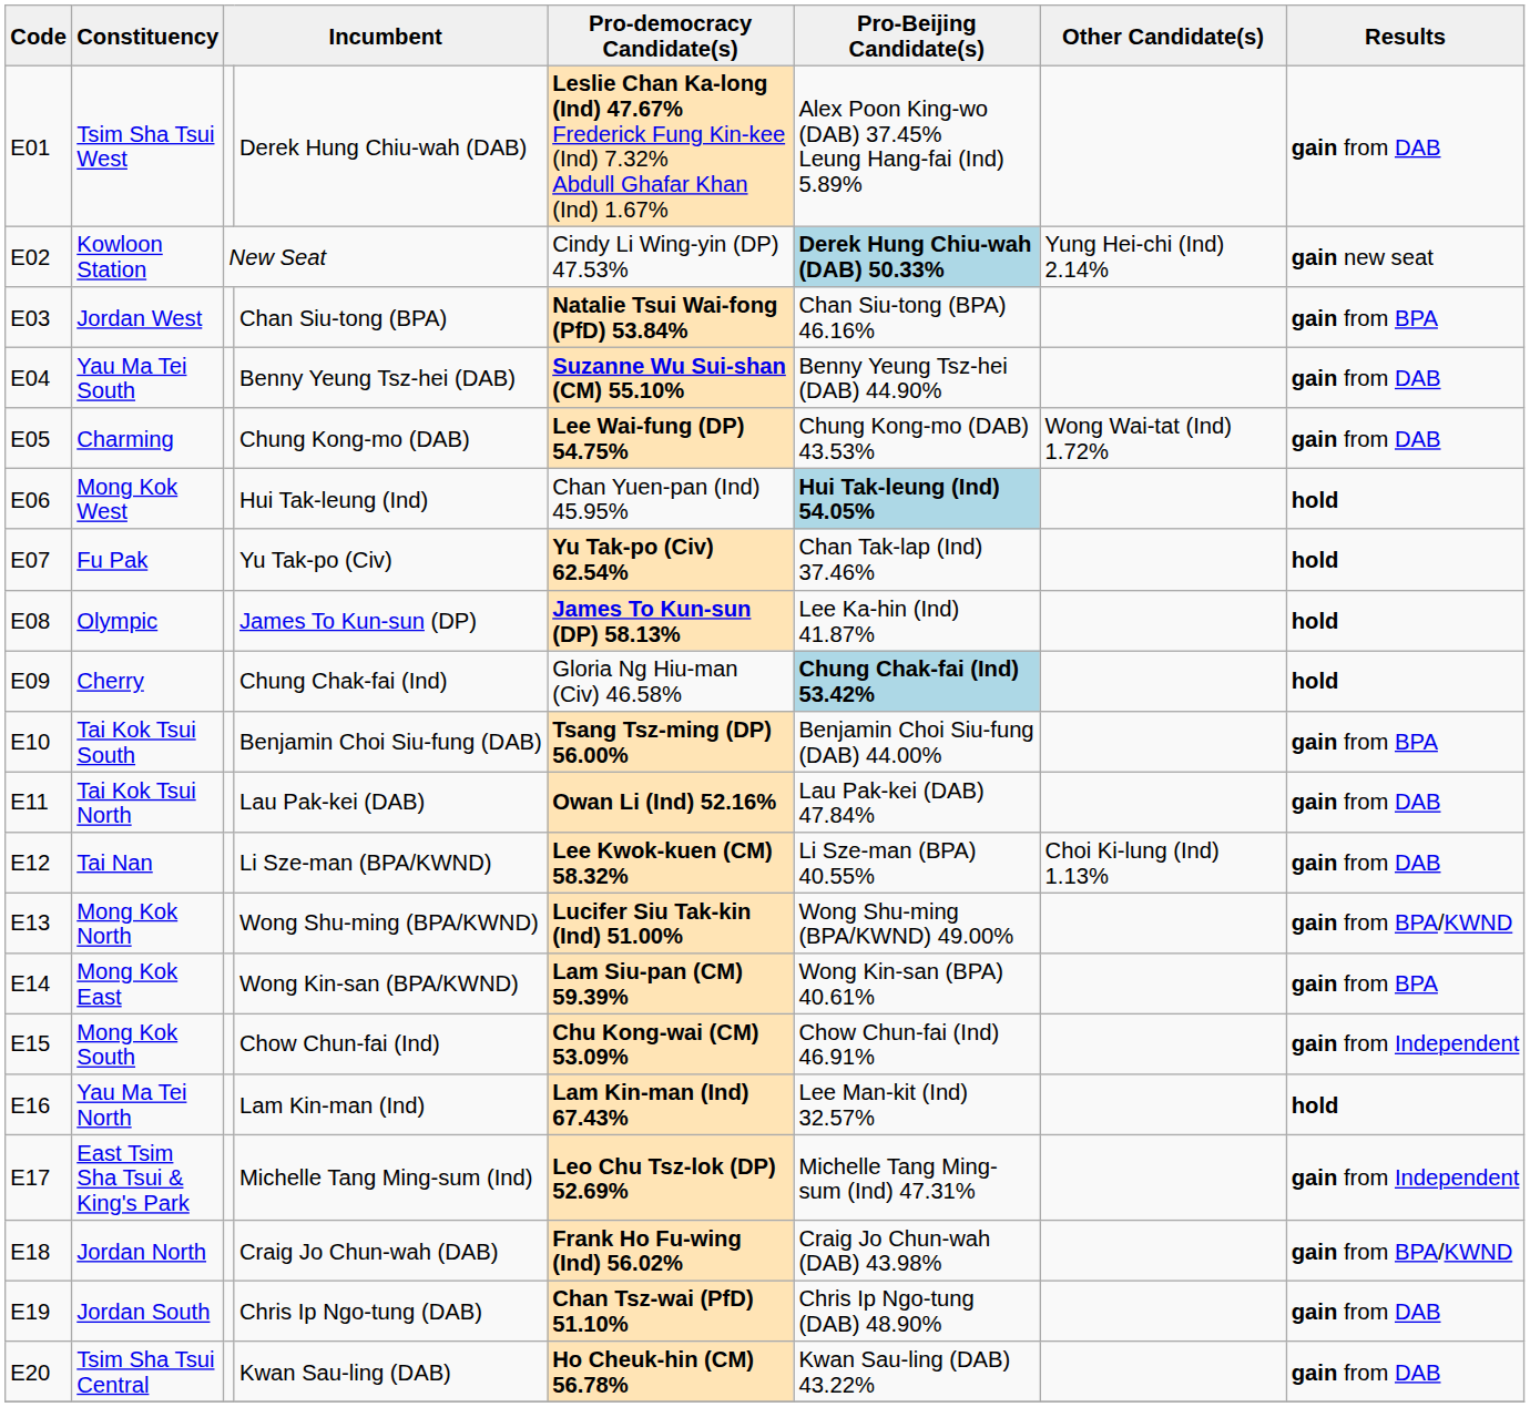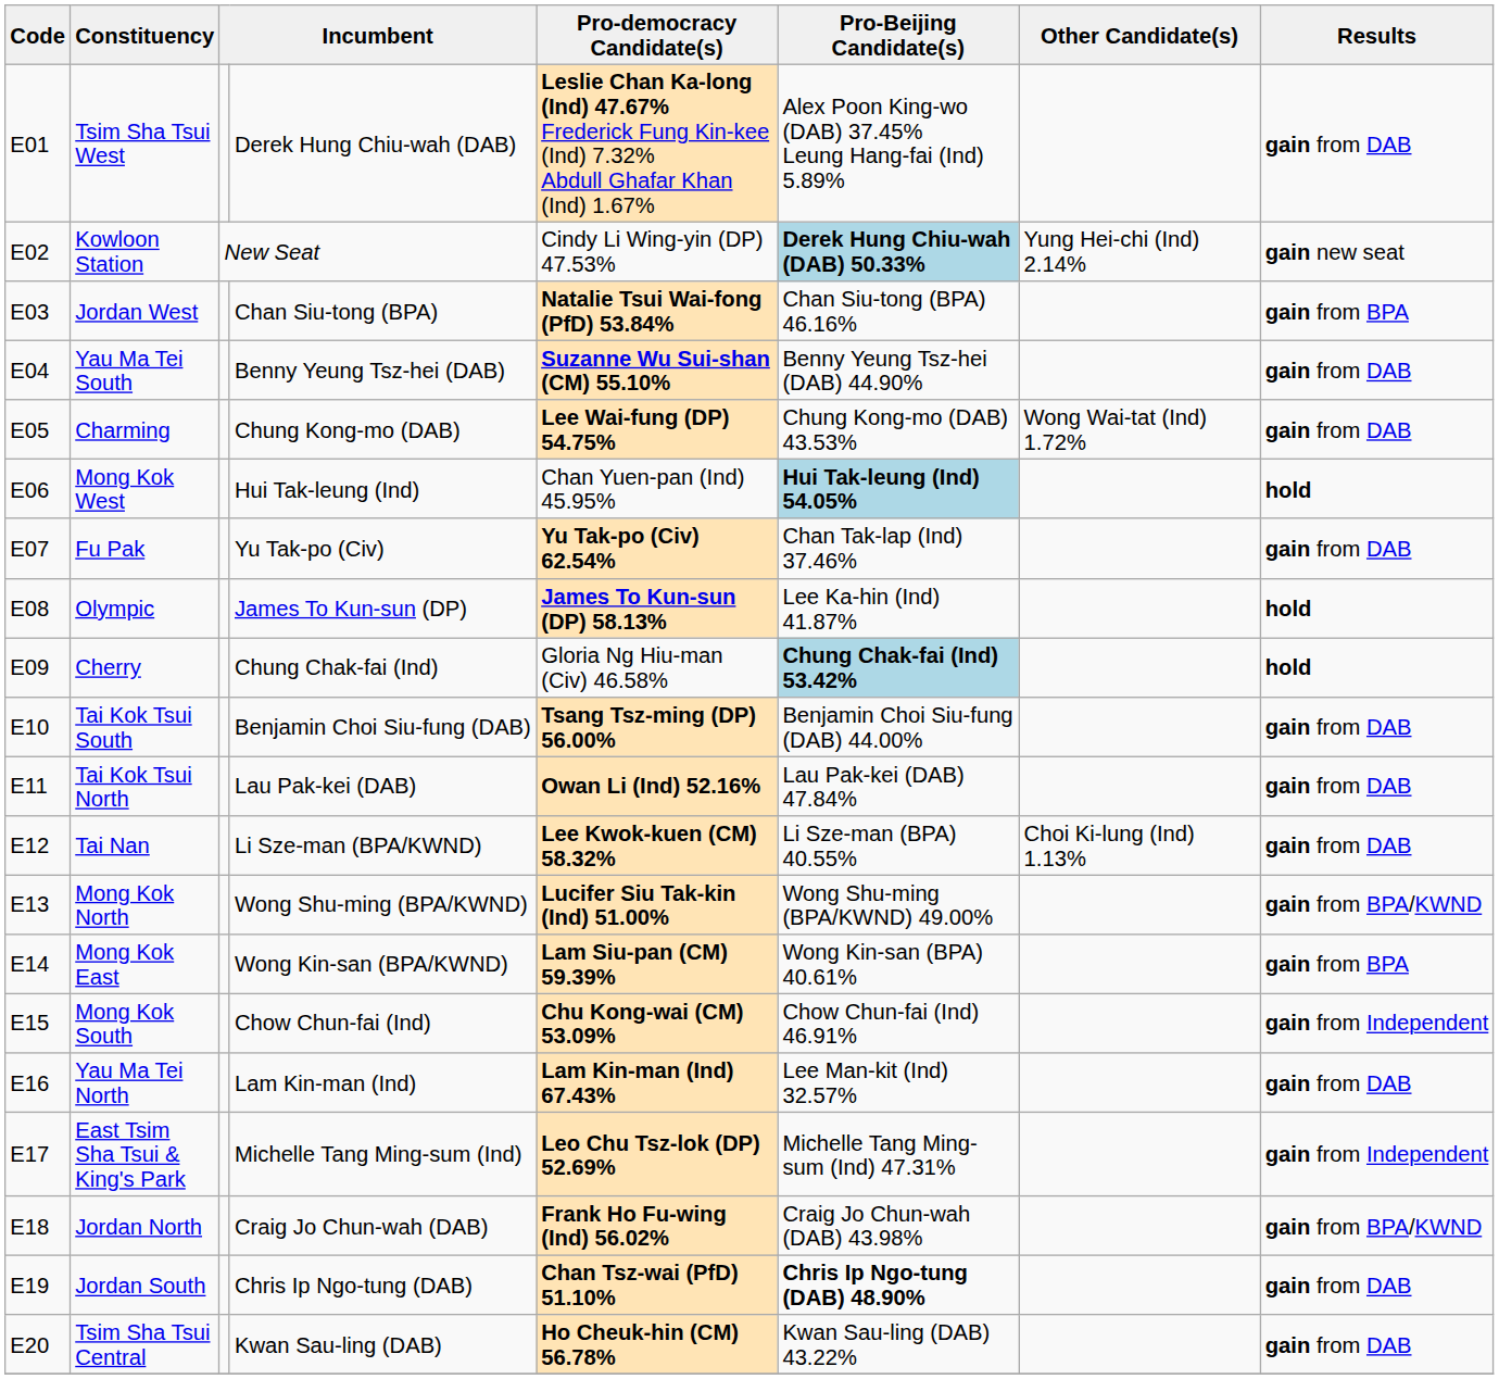Fu Pak | column 8: hold -> gain from DAB
Tai Kok Tsui South | column 8: gain from BPA -> gain from DAB
Yau Ma Tei North | column 8: hold -> gain from DAB
Jordan South | Pro-Beijing Candidate(s): normal -> bold
